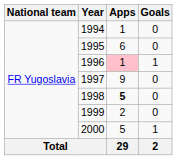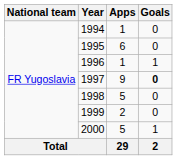1996 | Apps: pink background -> no background
1997 | Goals: normal -> bold
1998 | Apps: bold -> normal
